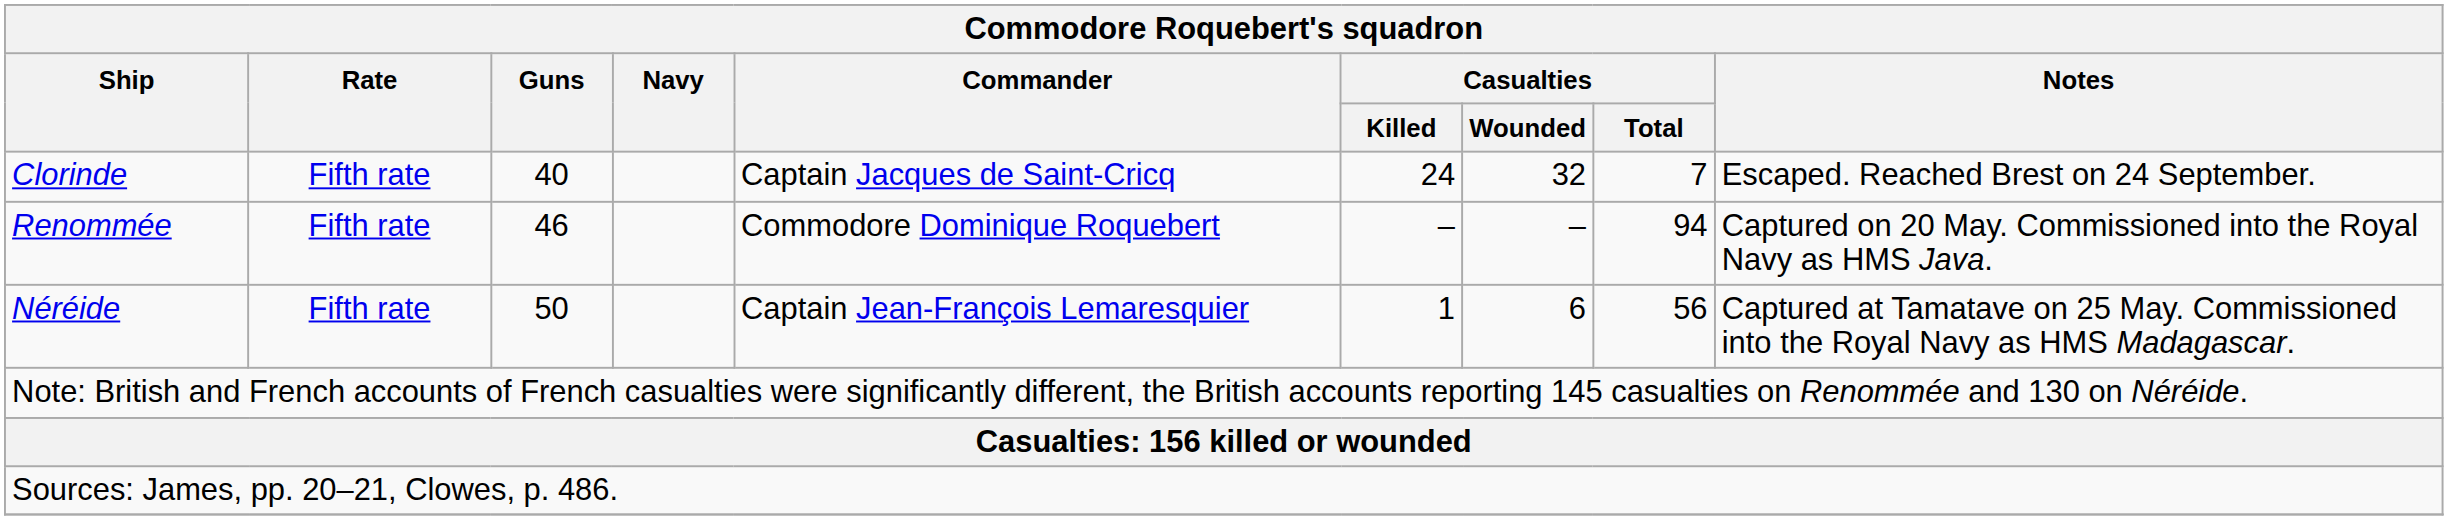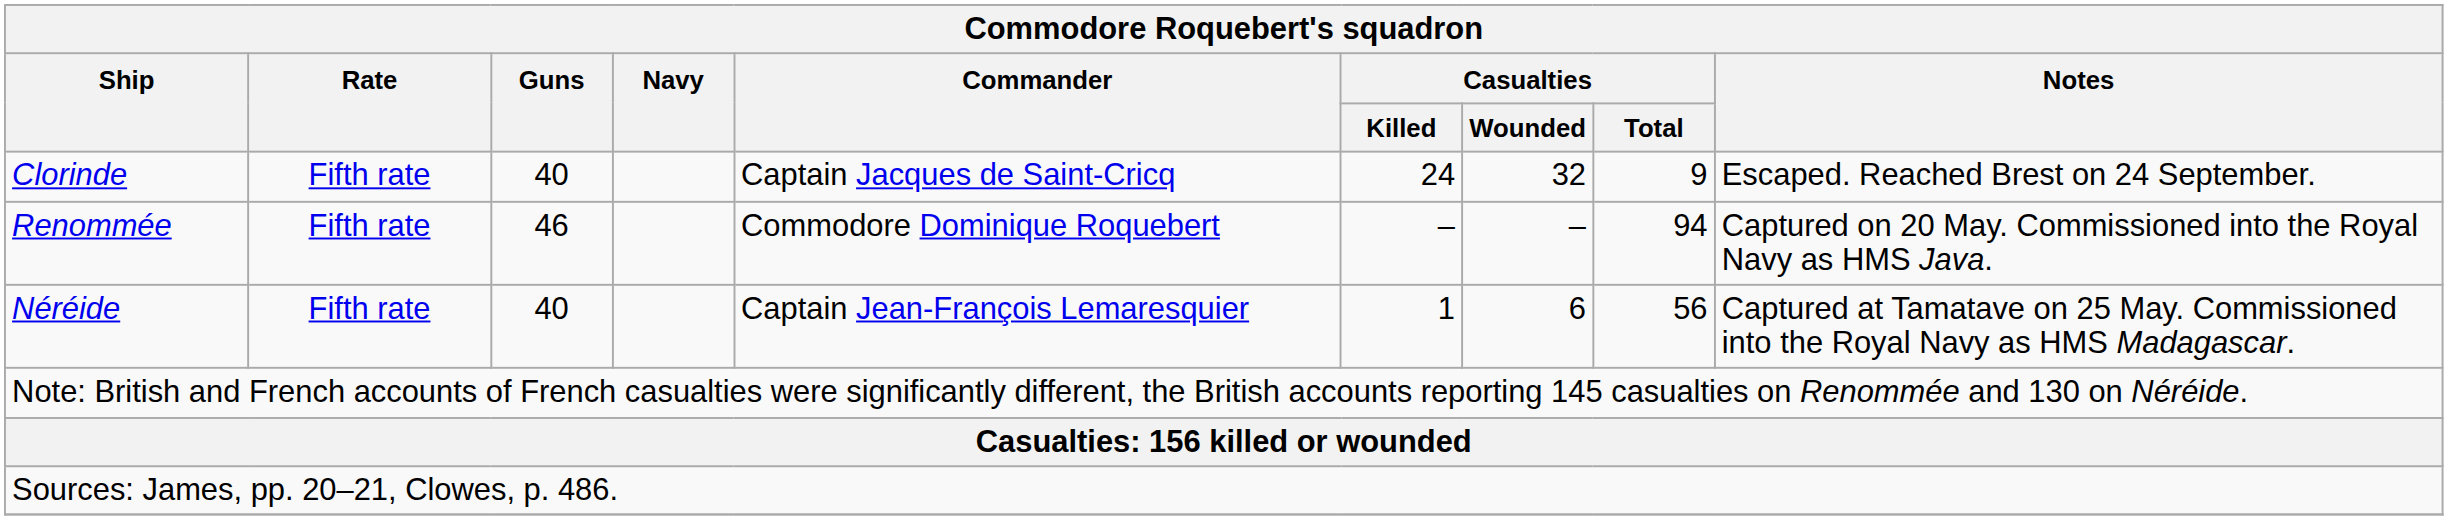Clorinde | Casualties / Total: 7 -> 9
Néréide | Guns: 50 -> 40
